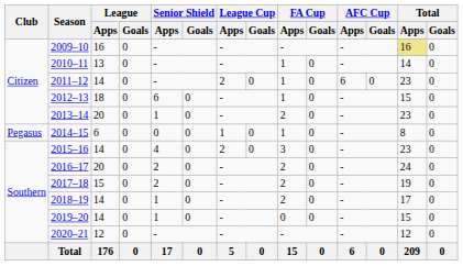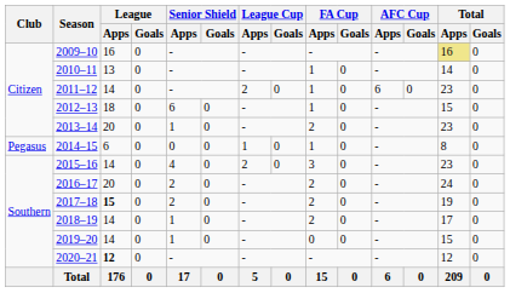2017–18 | League / Apps: normal -> bold
2020–21 | League / Apps: normal -> bold
